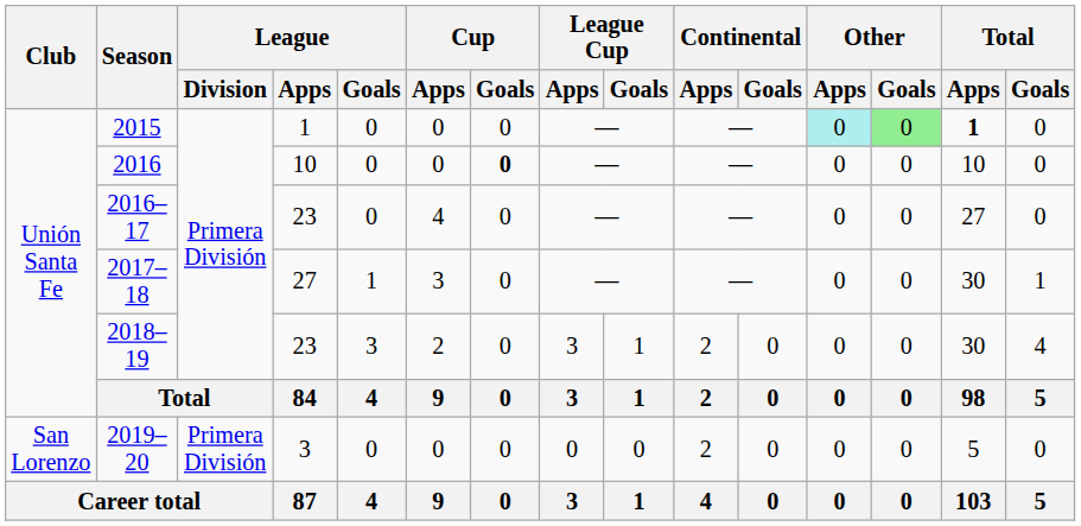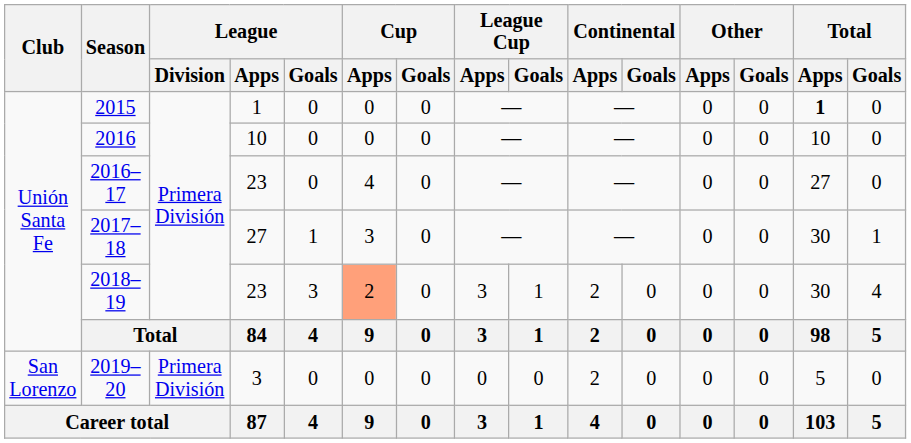2015 | Other / Apps: paleturquoise background -> no background
2015 | Other / Goals: lightgreen background -> no background
2016 | Cup / Goals: bold -> normal
2018–19 | Cup / Apps: no background -> lightsalmon background
